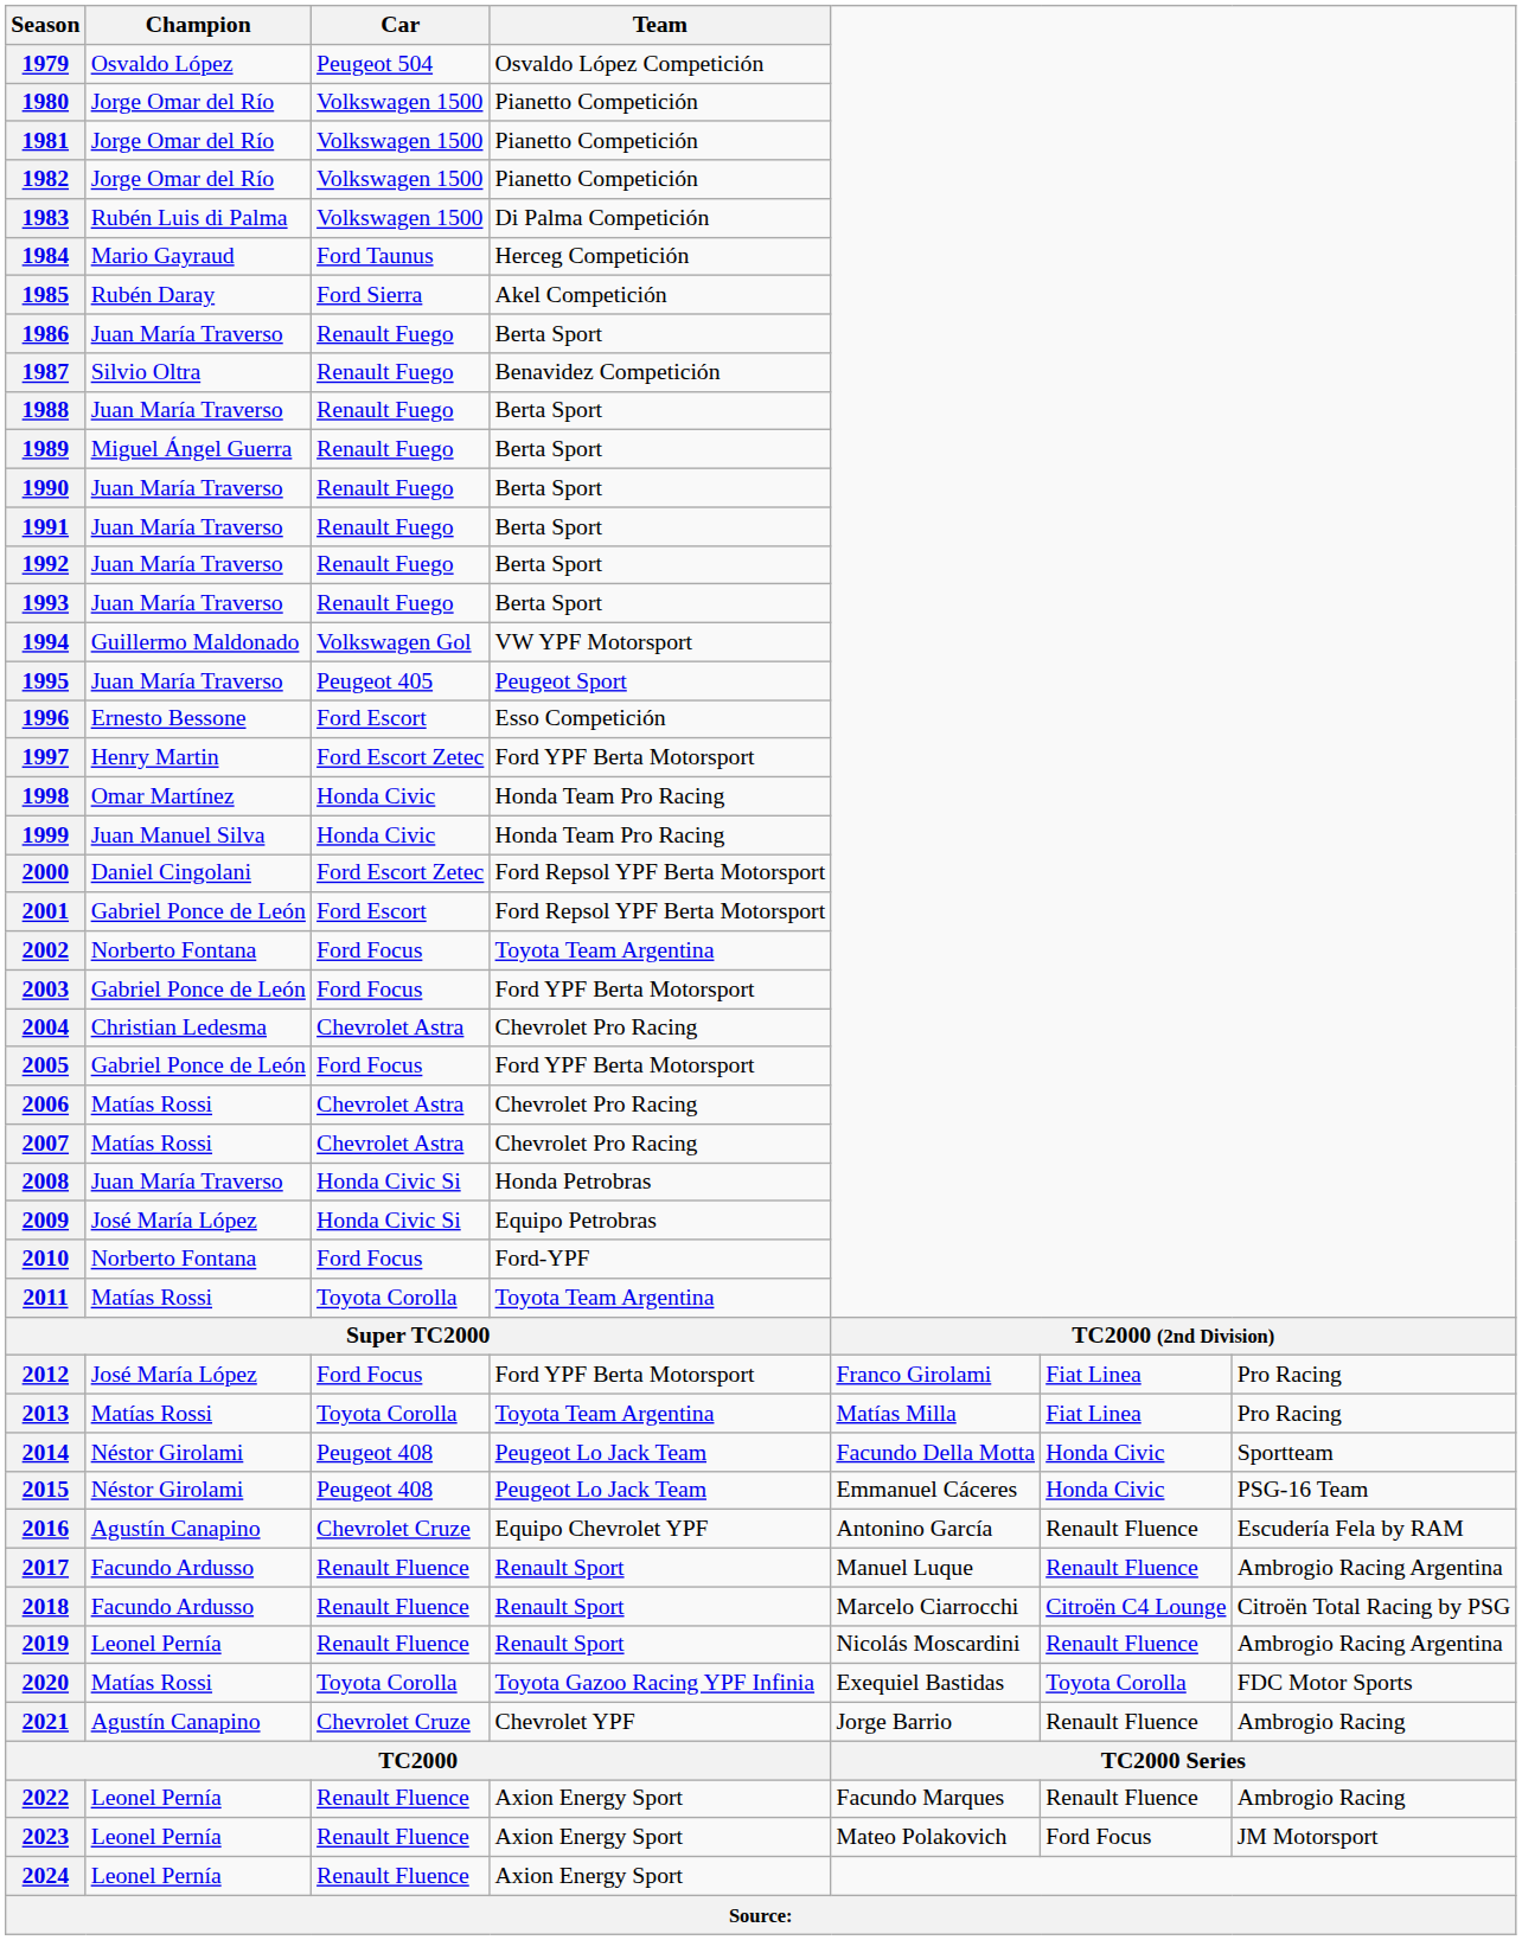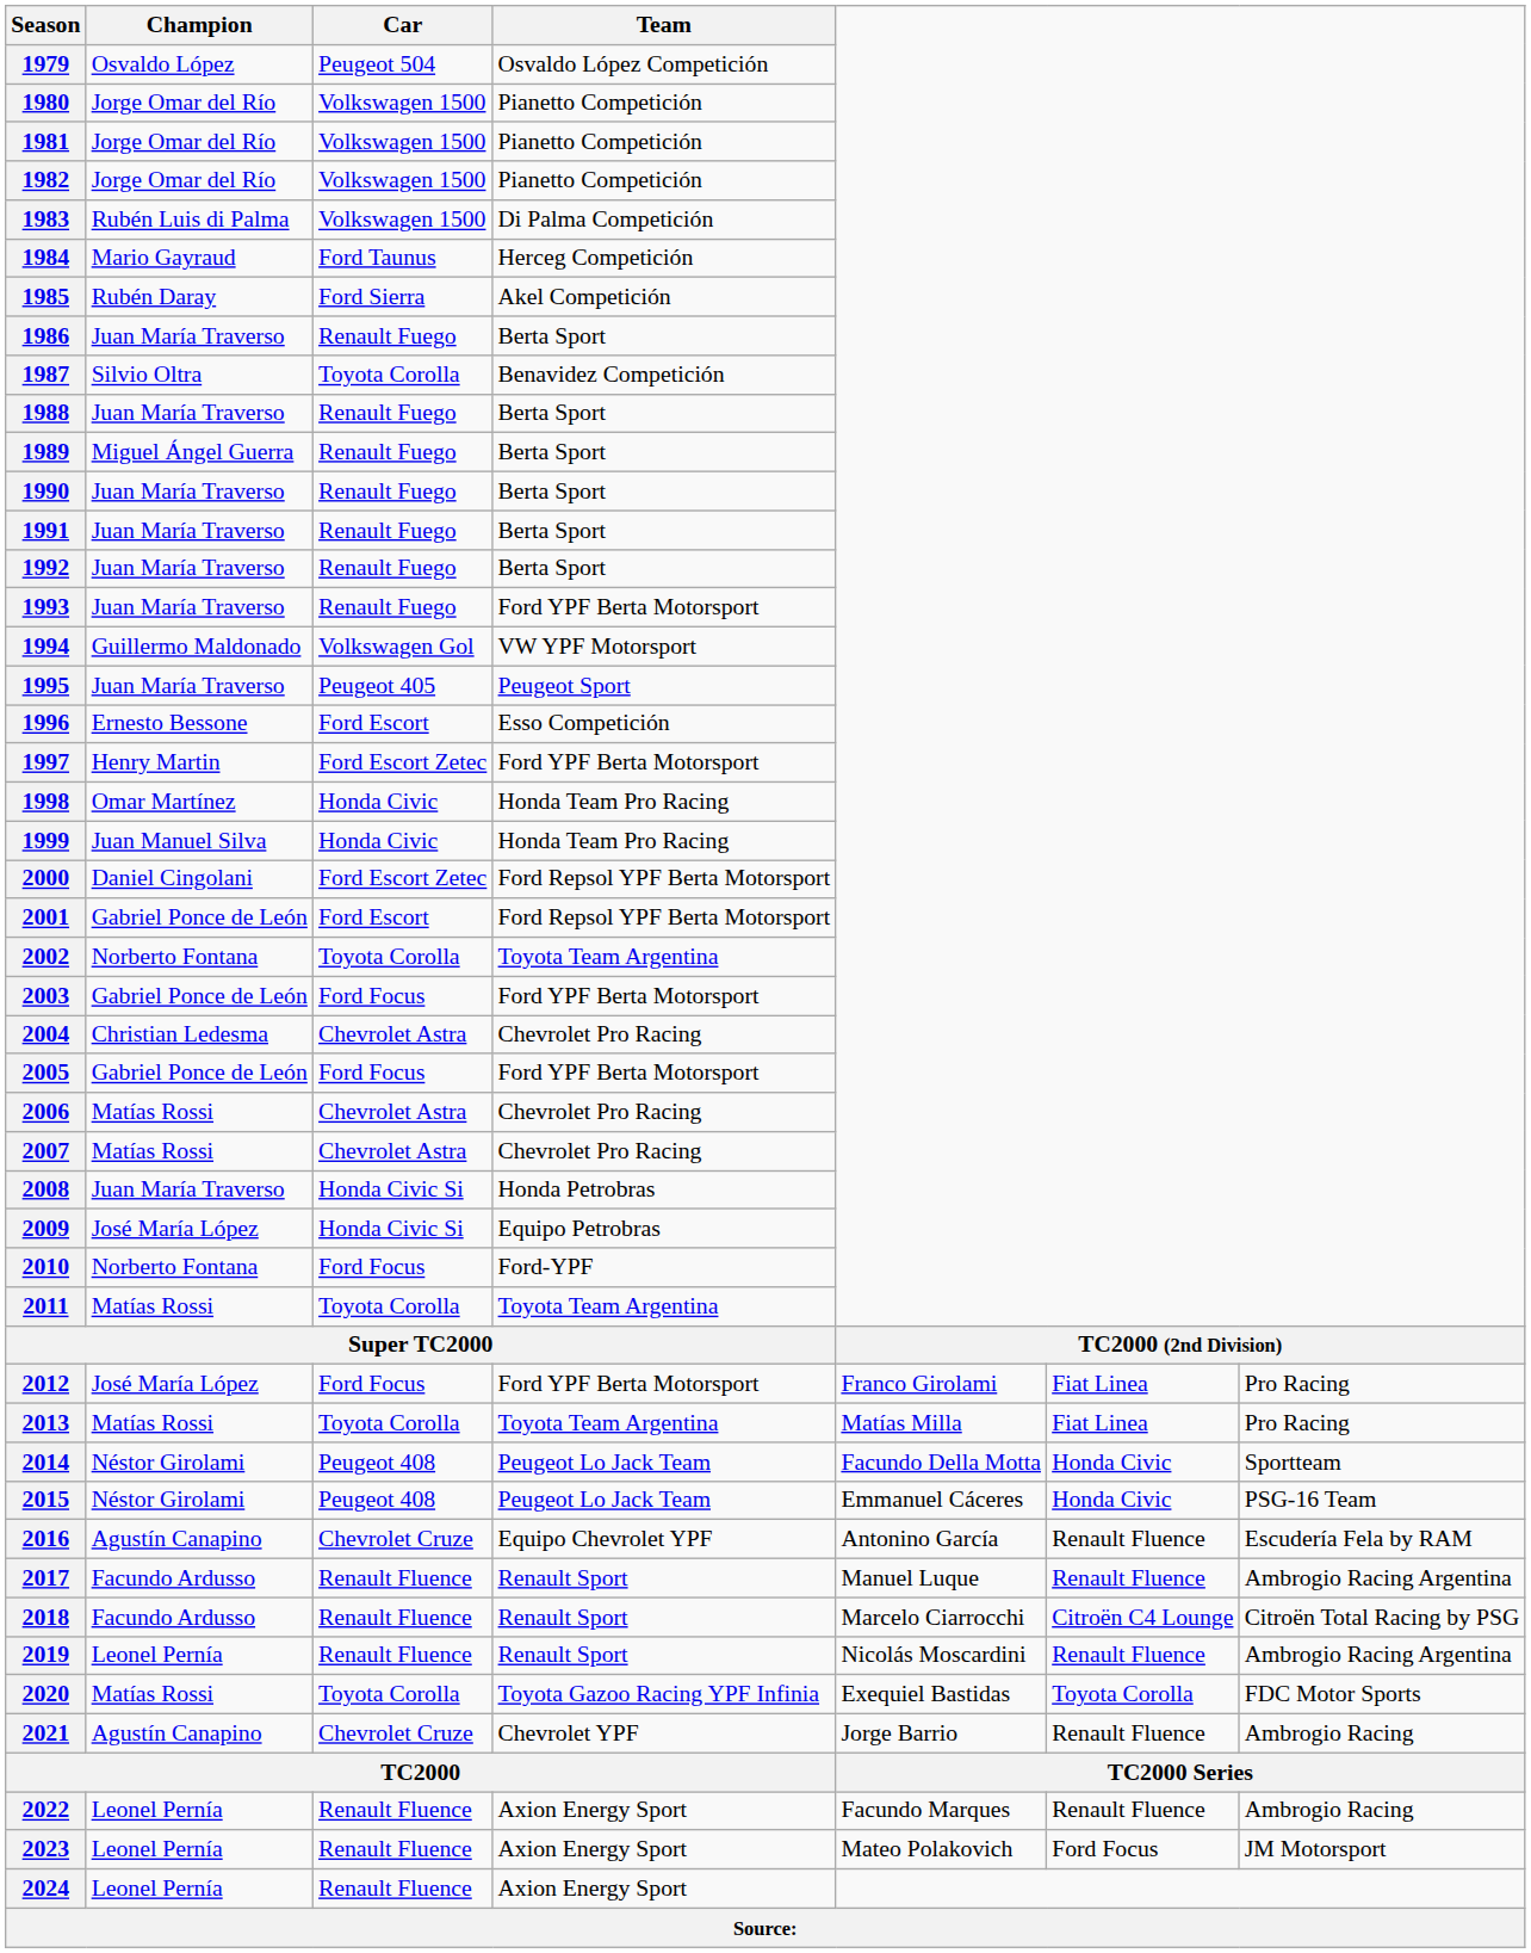1987 | Car: Renault Fuego -> Toyota Corolla
1993 | Team: Berta Sport -> Ford YPF Berta Motorsport
2002 | Car: Ford Focus -> Toyota Corolla
